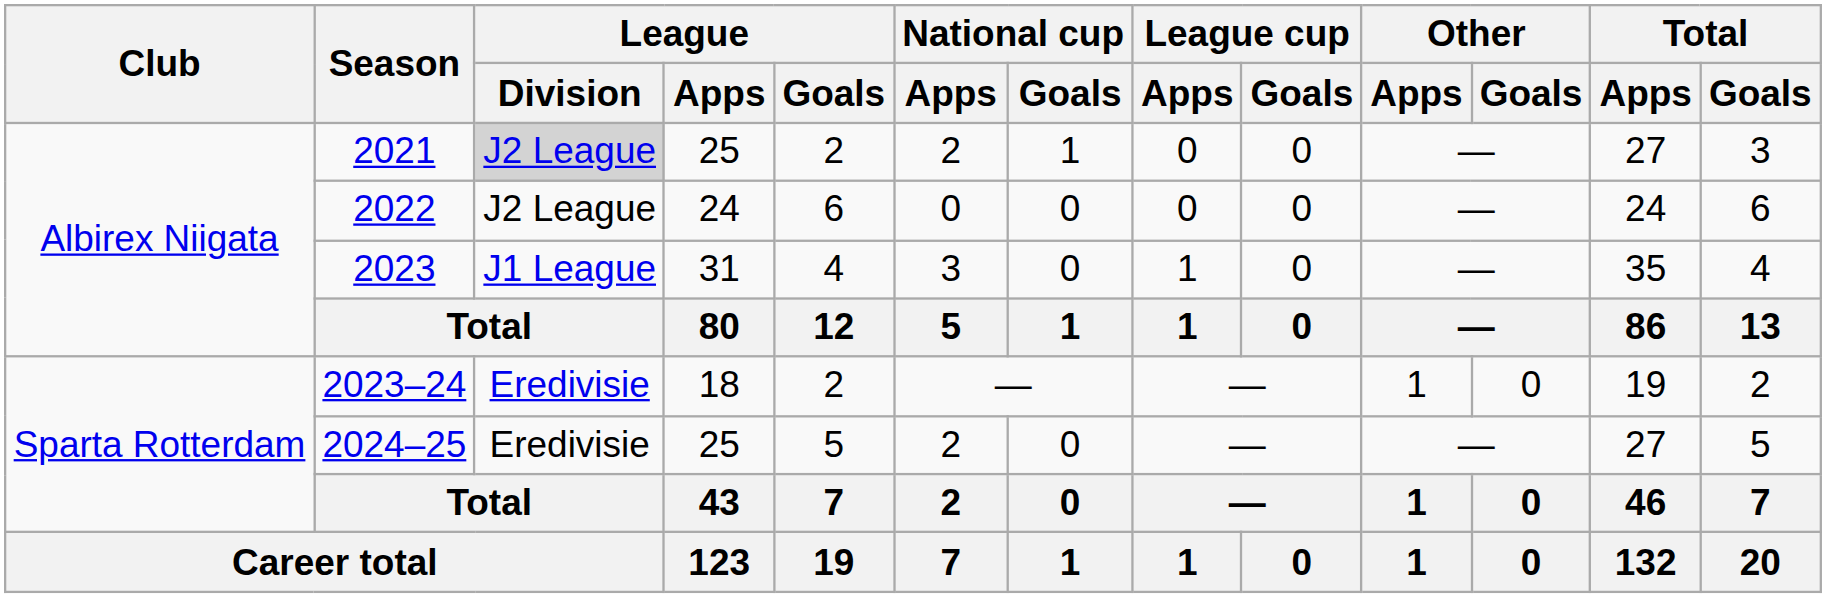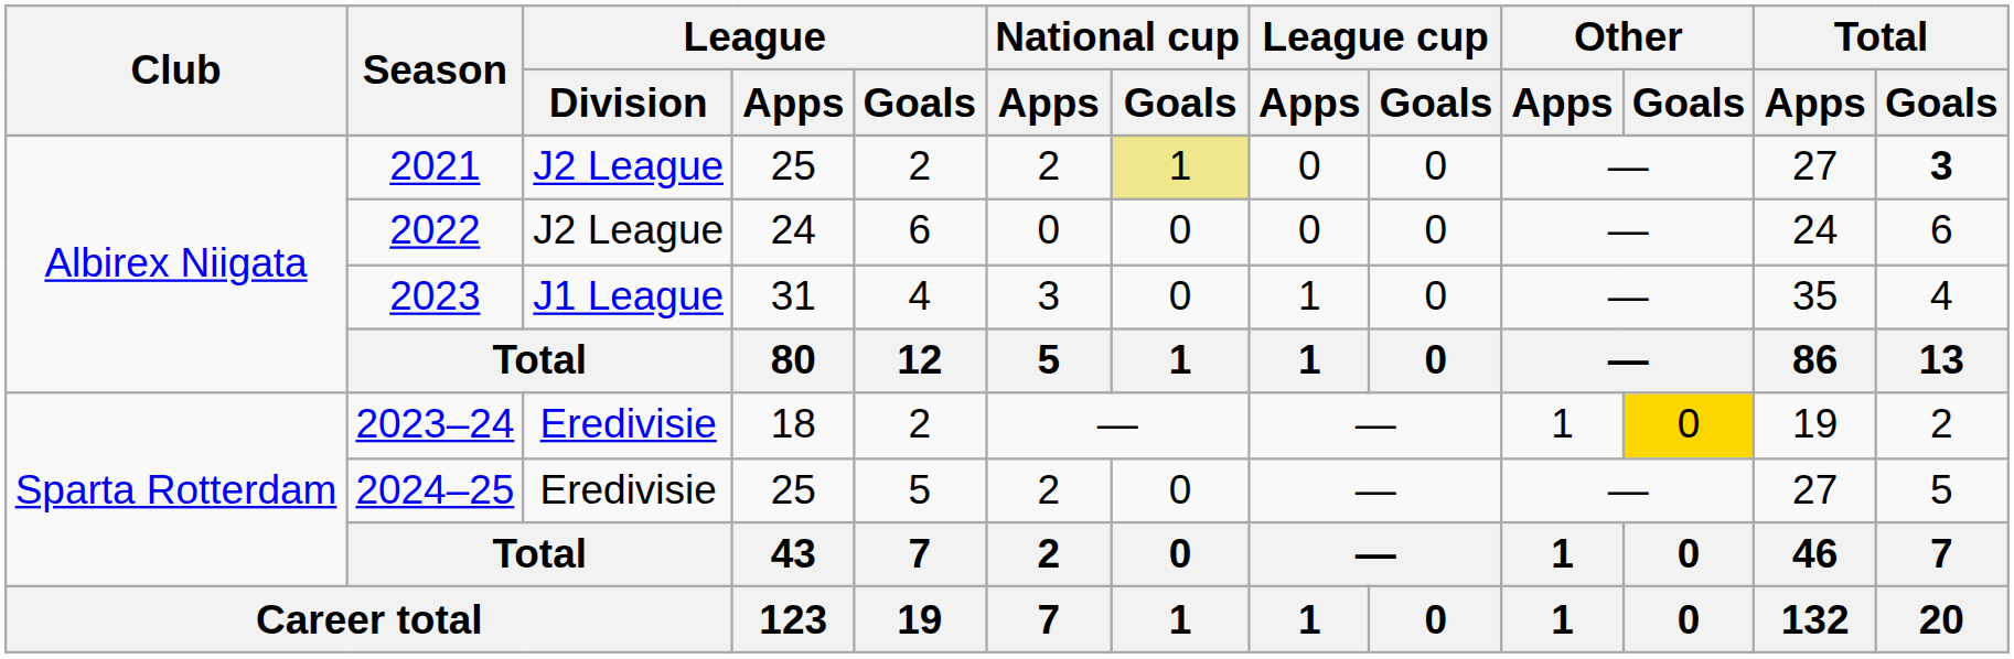2021 | League / Division: lightgrey background -> no background
2021 | National cup / Goals: no background -> khaki background
2021 | Total / Goals: normal -> bold
2023–24 | Other / Goals: no background -> gold background
